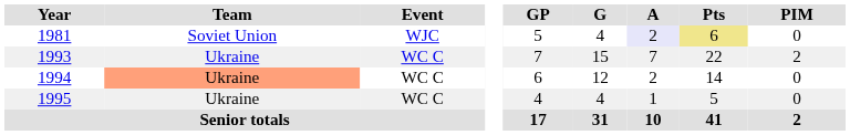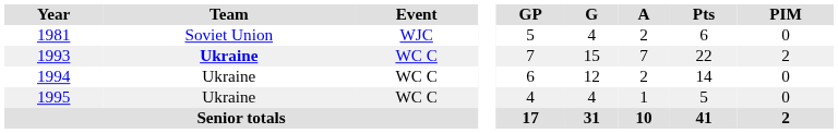1981 | A: lavender background -> no background
1981 | Pts: khaki background -> no background
1993 | Team: normal -> bold
1994 | Team: lightsalmon background -> no background
